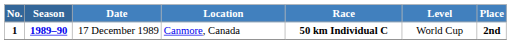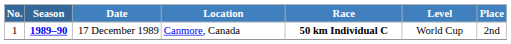17 December 1989 | No.: bold -> normal
17 December 1989 | Place: bold -> normal
